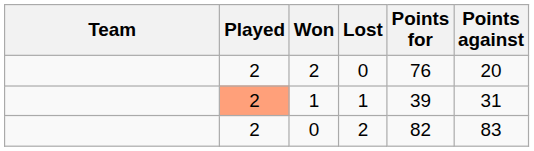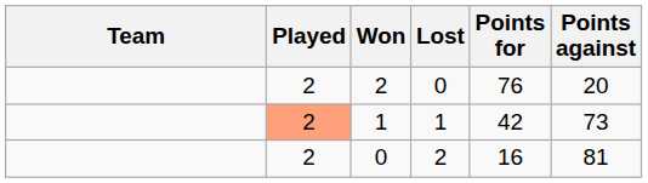row 3 | Points for: 39 -> 42
row 3 | Points against: 31 -> 73
row 4 | Points for: 82 -> 16
row 4 | Points against: 83 -> 81
